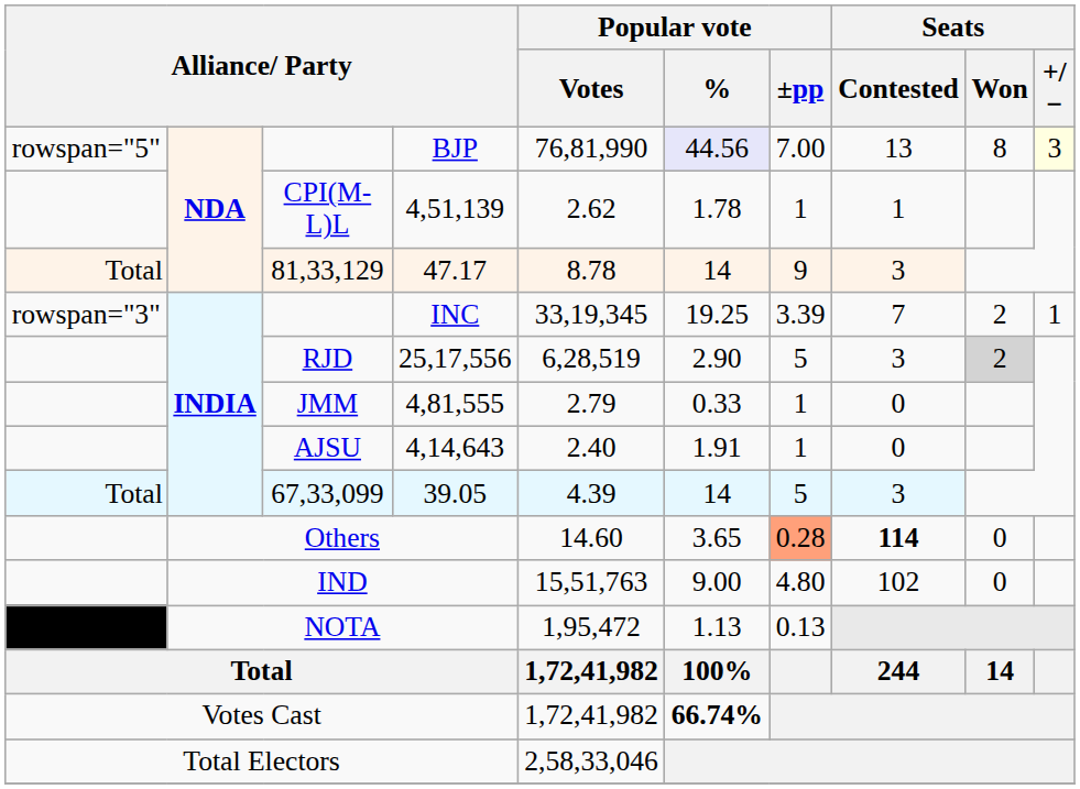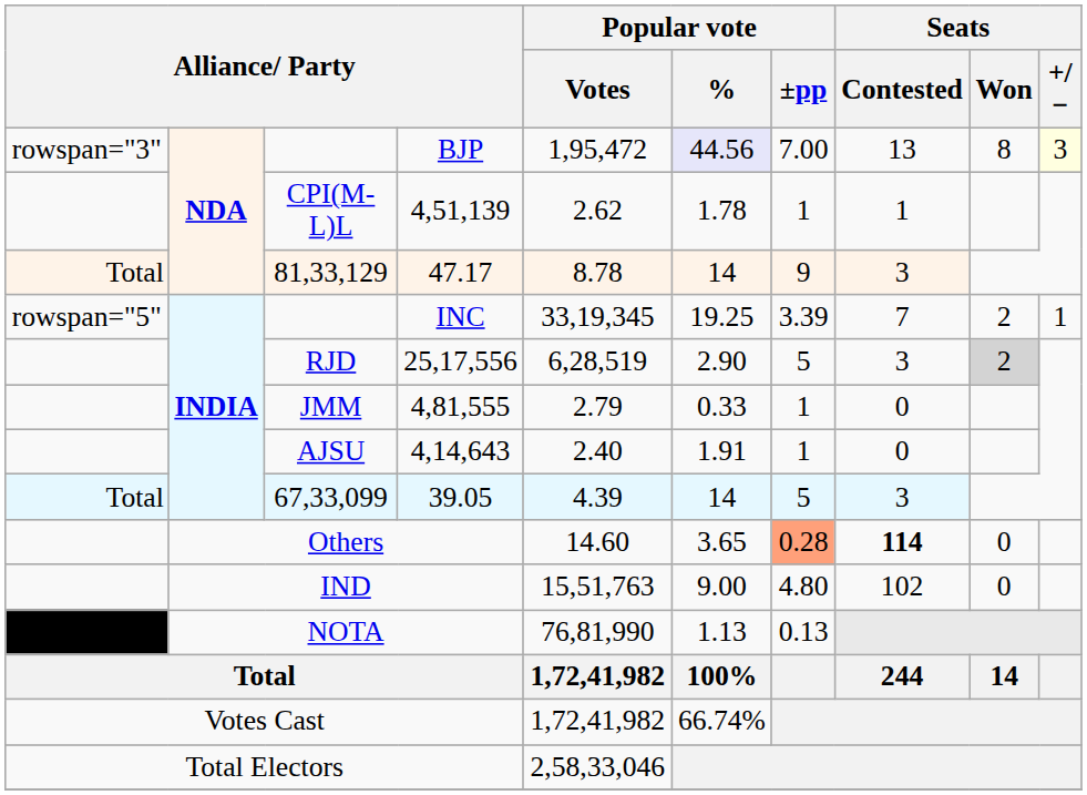BJP | column 1: rowspan="5" -> rowspan="3"
BJP | Popular vote / Votes: 76,81,990 -> 1,95,472
INC | column 1: rowspan="3" -> rowspan="5"
NOTA | Popular vote / Votes: 1,95,472 -> 76,81,990
Votes Cast | Popular vote / %: bold -> normal
